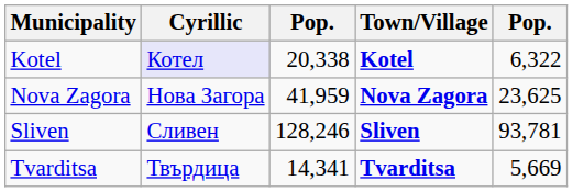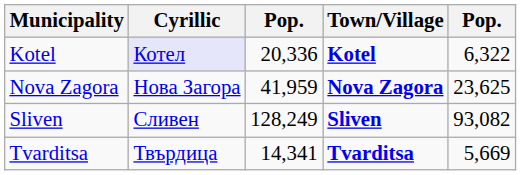row 2 | column 3: 20,338 -> 20,336
row 4 | column 3: 128,246 -> 128,249
row 4 | column 5: 93,781 -> 93,082
